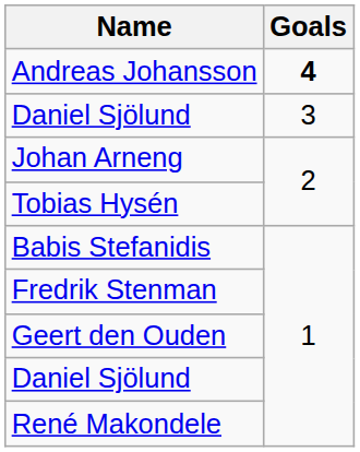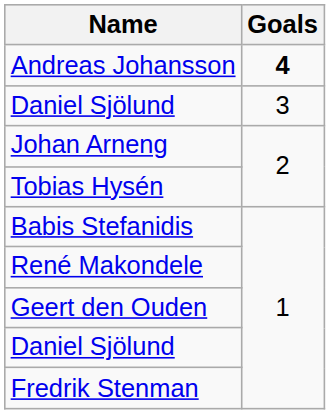row 7 | Name: Fredrik Stenman -> René Makondele
row 10 | Name: René Makondele -> Fredrik Stenman
